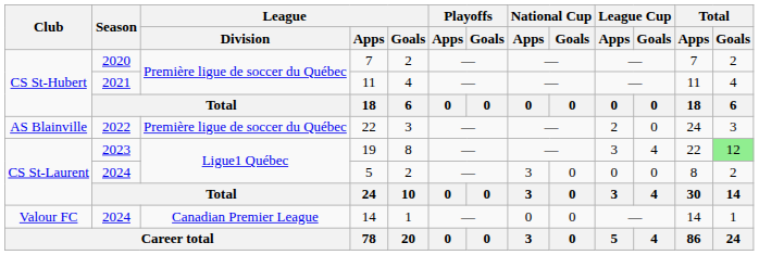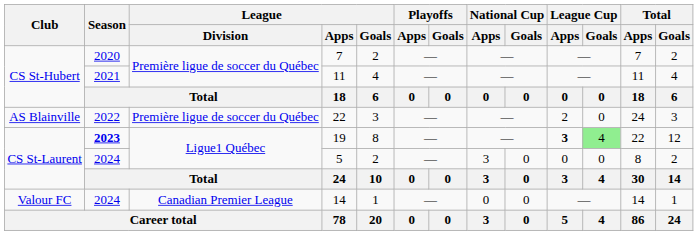19 | Season: normal -> bold
19 | League Cup / Apps: normal -> bold
19 | League Cup / Goals: no background -> lightgreen background
19 | Total / Goals: lightgreen background -> no background
